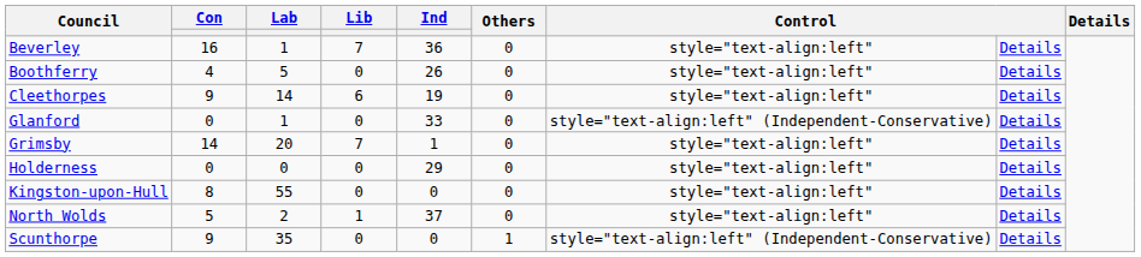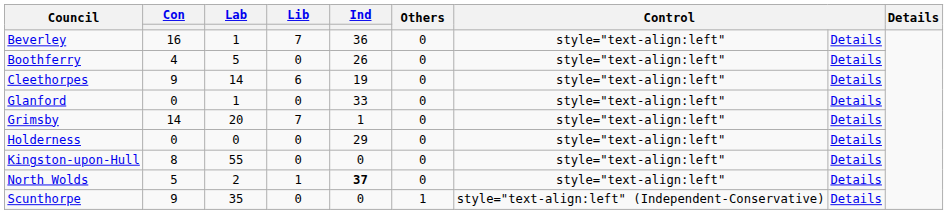Glanford | column 7: style="text-align:left" (Independent-Conservative) -> style="text-align:left"
North Wolds | Ind: normal -> bold
